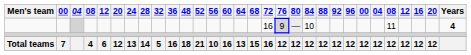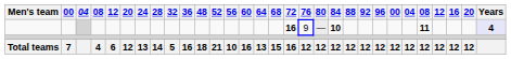row 2 | 72: normal -> bold
row 2 | 76: lightgrey background -> no background
row 2 | 84: normal -> bold
row 2 | column 26: normal -> bold
row 2 | Years: no background -> lavender background
